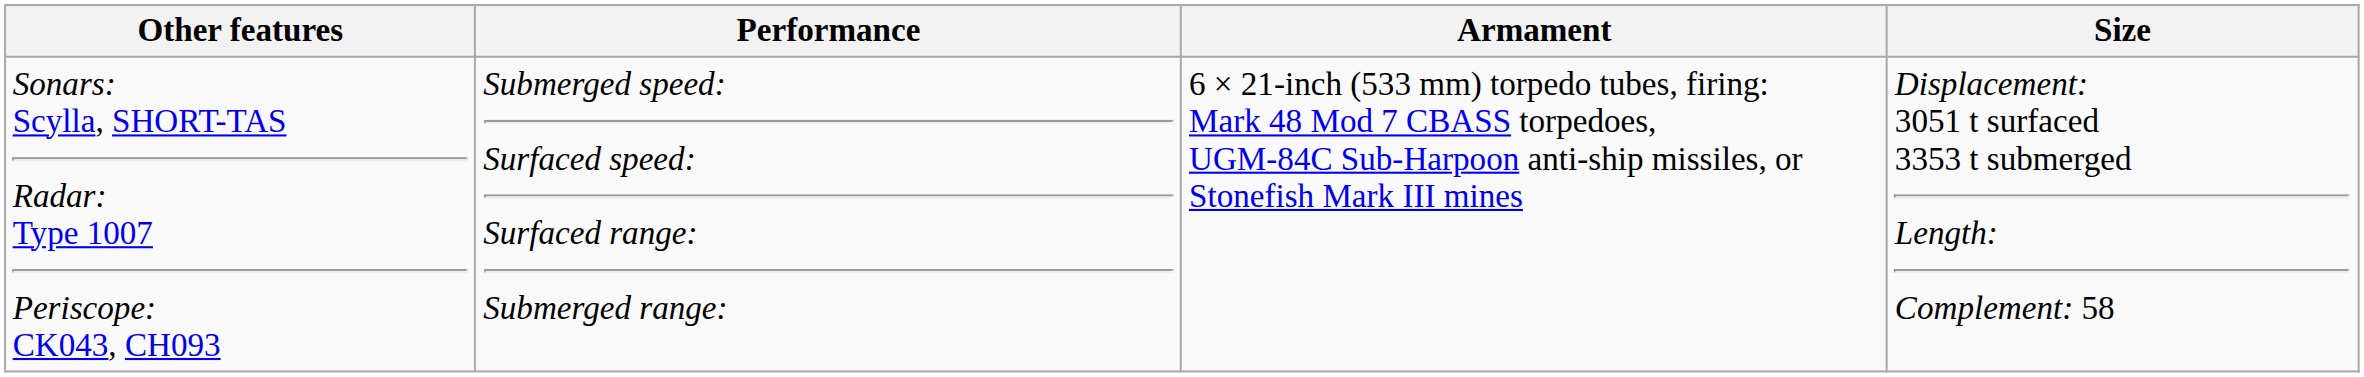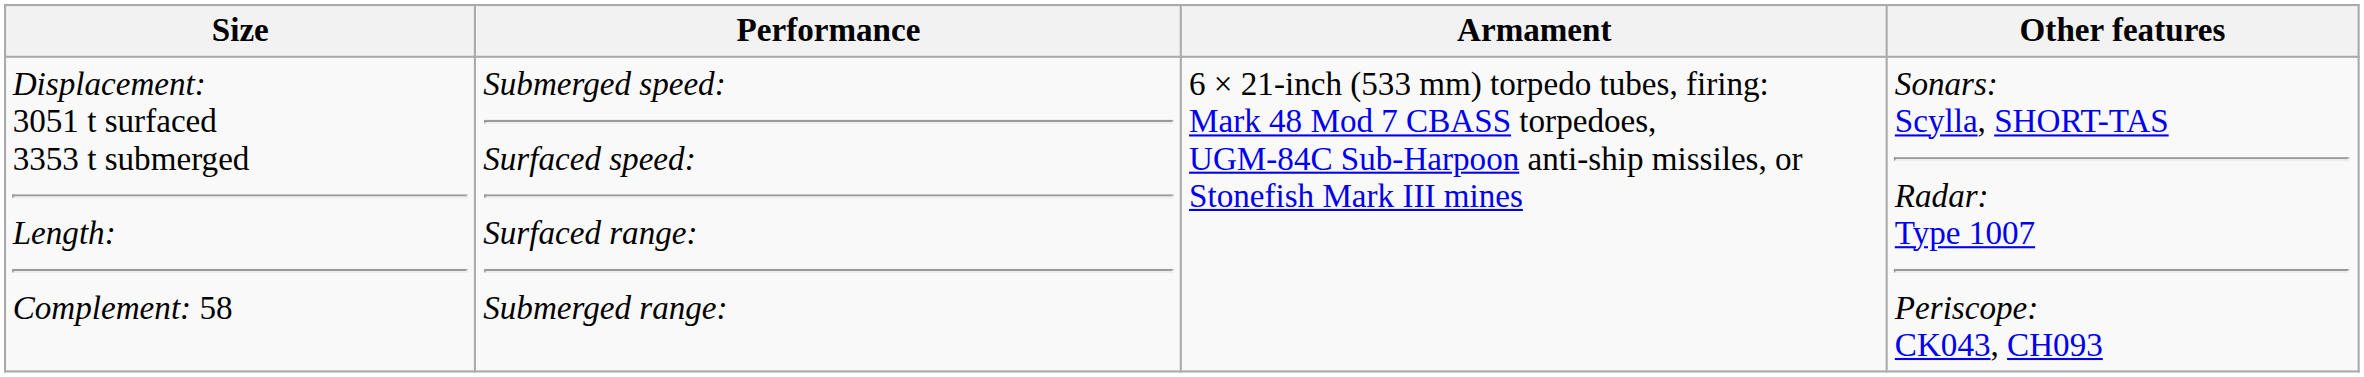columns swapped: Size <-> Other features
